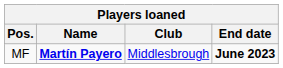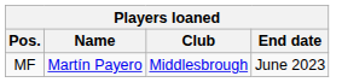MF | Name: bold -> normal
MF | End date: bold -> normal
